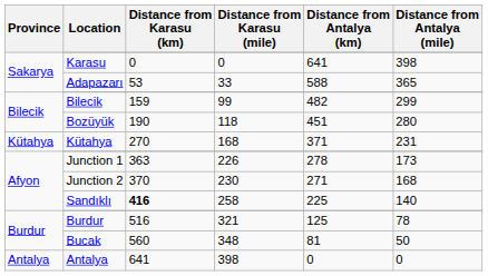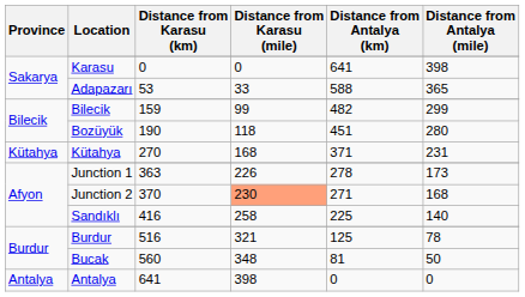Junction 2 | Distance from Karasu (mile): no background -> lightsalmon background
Sandıklı | Distance from Karasu (km): bold -> normal
